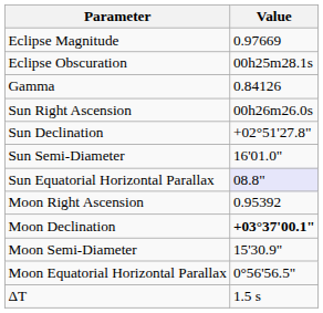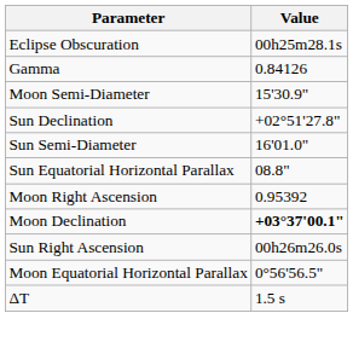- row: Eclipse Magnitude | 0.97669
rows swapped: Sun Right Ascension <-> Moon Semi-Diameter
Sun Equatorial Horizontal Parallax | Value: lavender background -> no background
